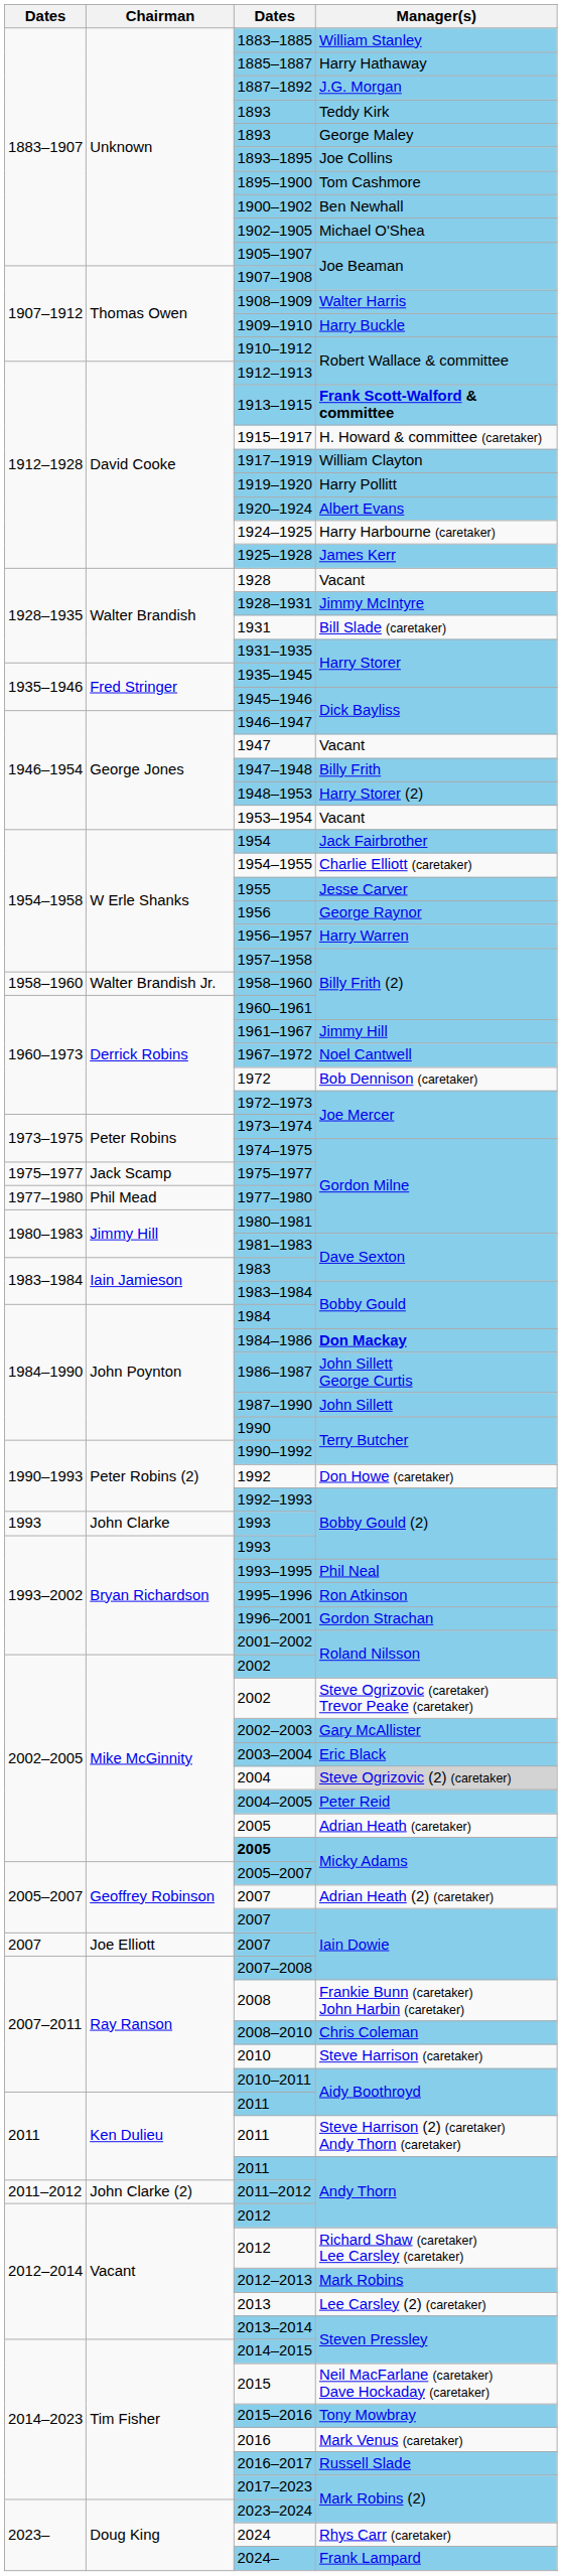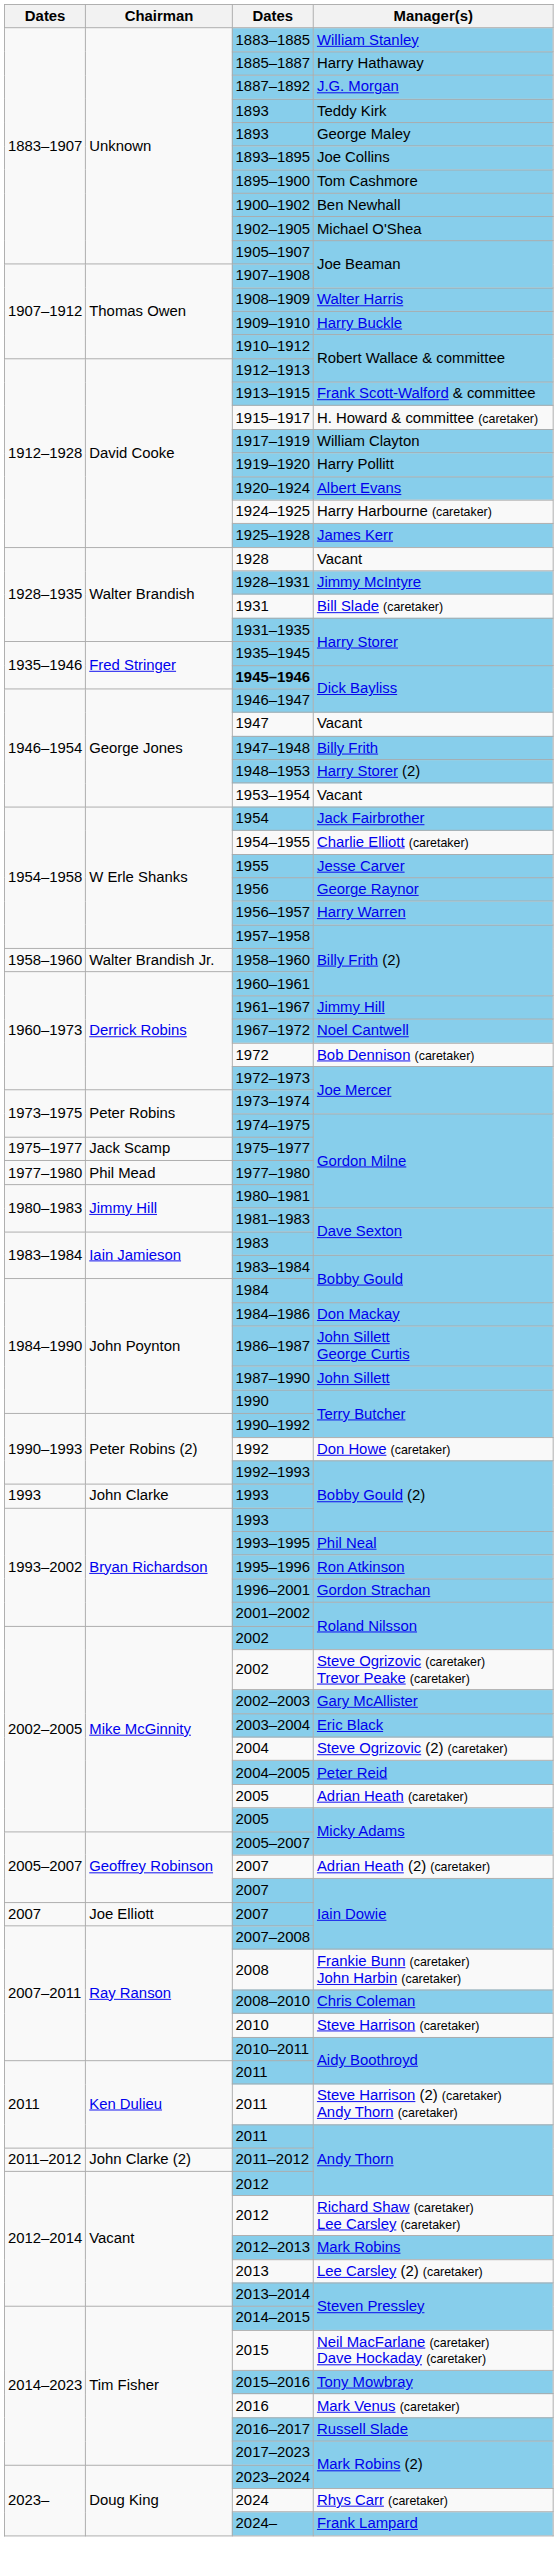1913–1915 | Manager(s): bold -> normal
1945–1946 | column 3: normal -> bold
1984–1986 | Manager(s): bold -> normal
2004 | Manager(s): lightgrey background -> no background
2005 / Micky Adams | column 3: bold -> normal
